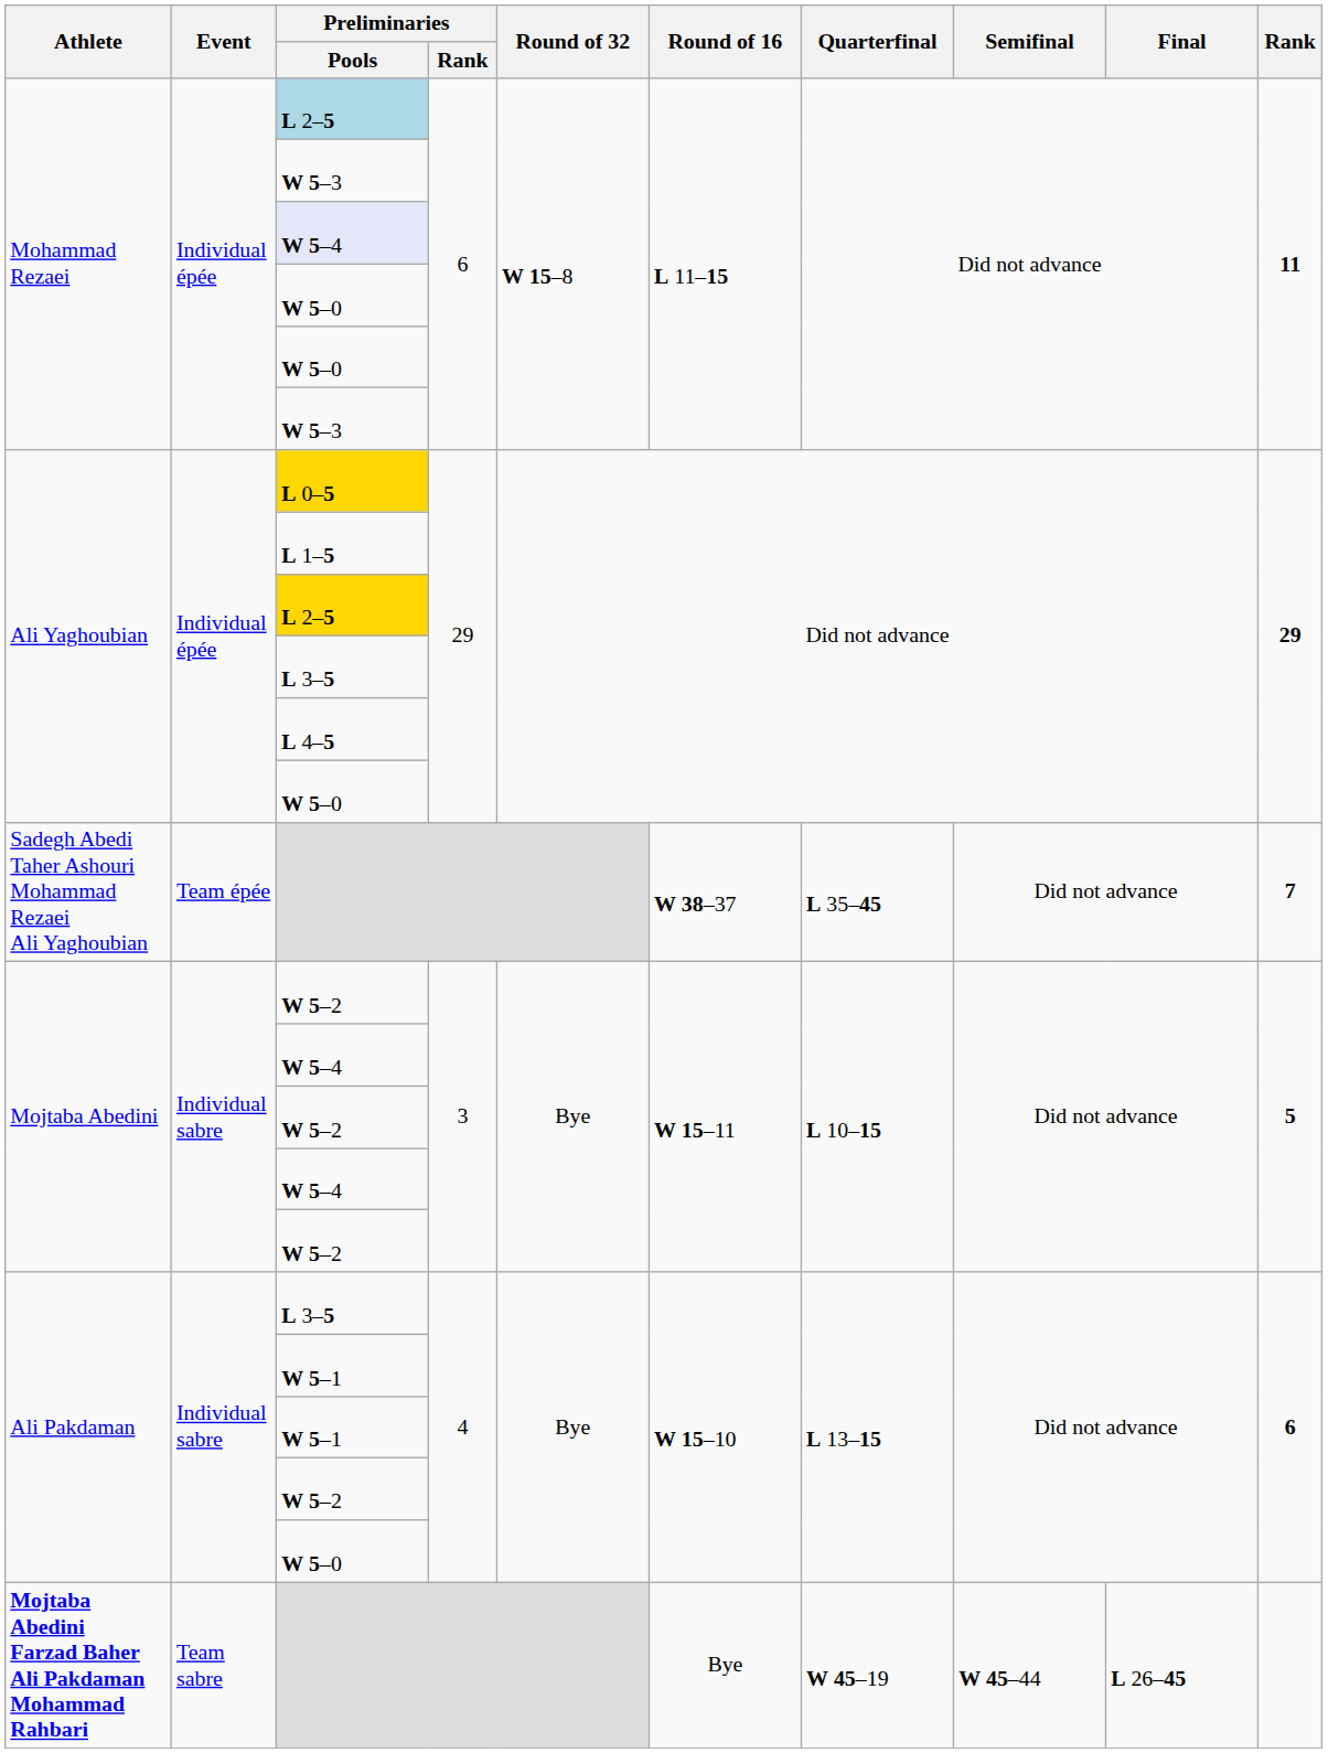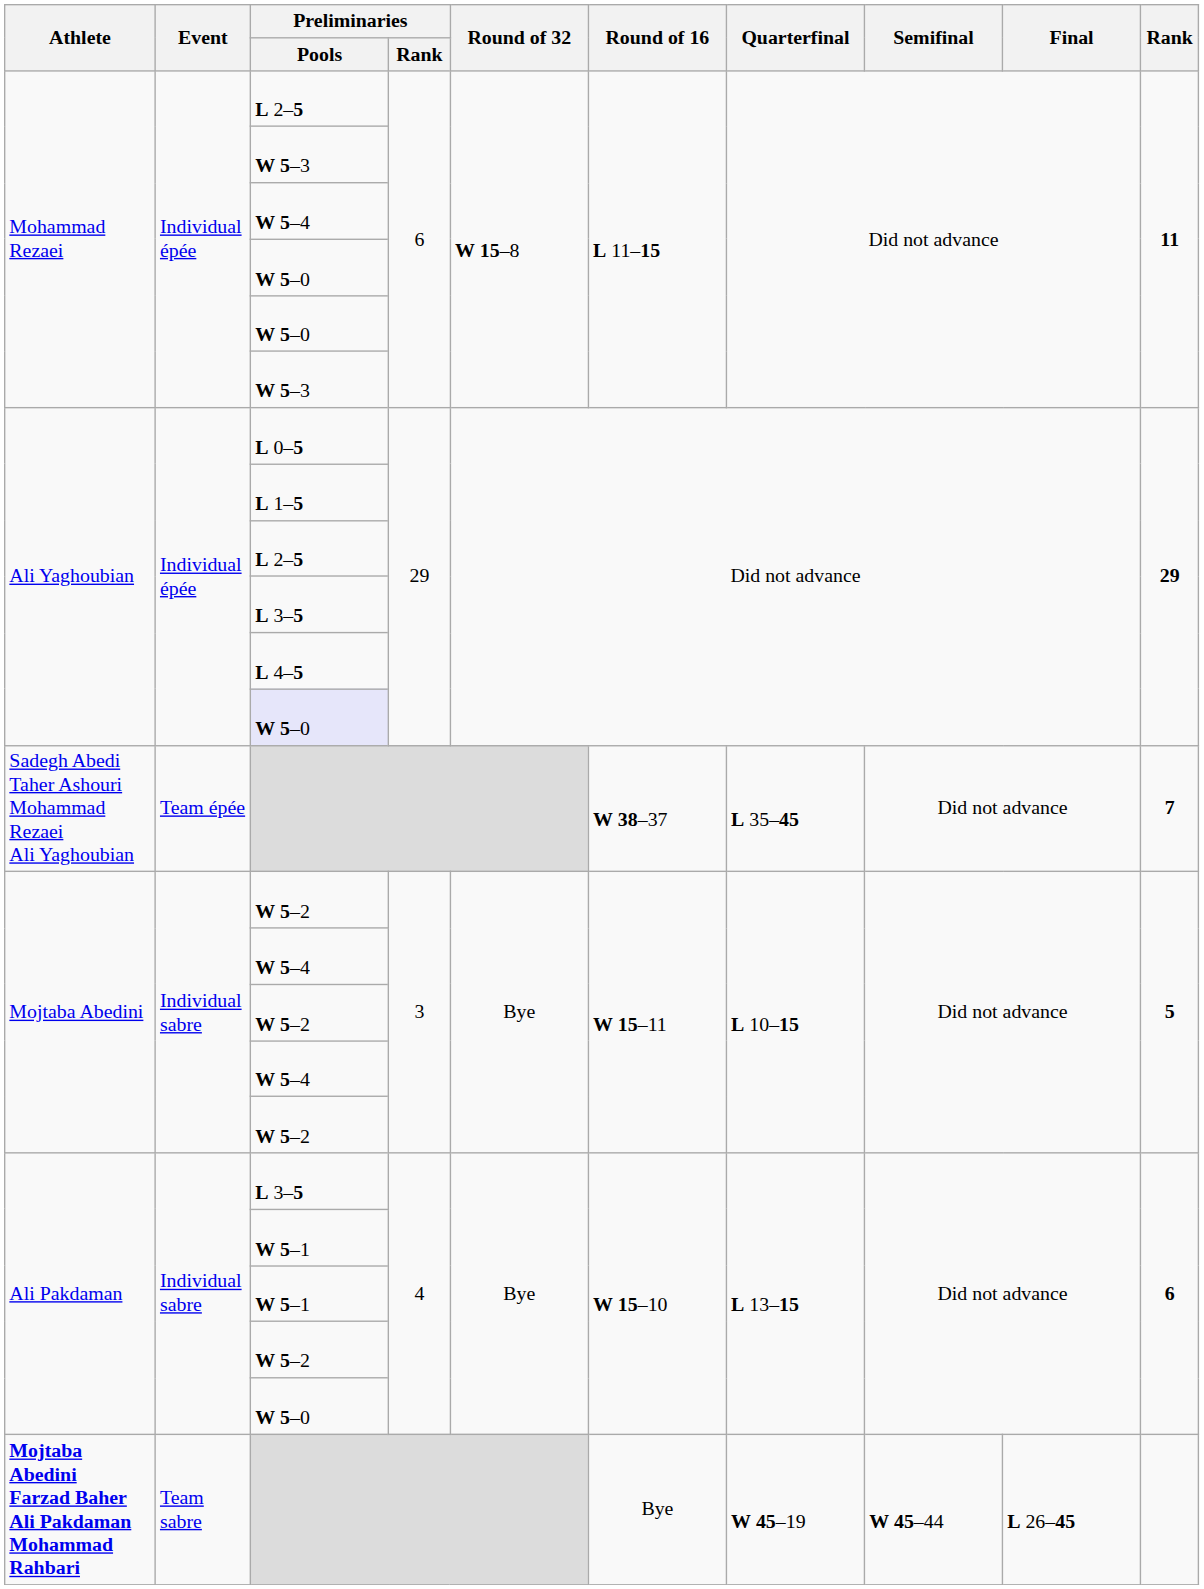Mohammad Rezaei / L 2–5 | Preliminaries / Pools: lightblue background -> no background
Mohammad Rezaei / W 5–4 | Preliminaries / Pools: lavender background -> no background
L 0–5 | Preliminaries / Pools: gold background -> no background
Ali Yaghoubian / L 2–5 | Preliminaries / Pools: gold background -> no background
Ali Yaghoubian / W 5–0 | Preliminaries / Pools: no background -> lavender background
